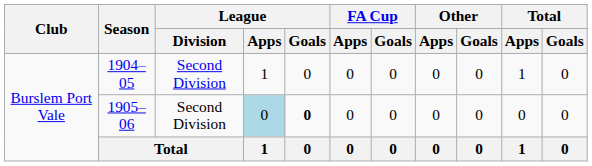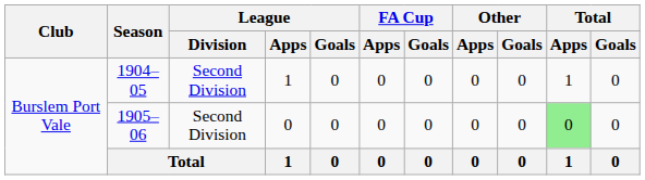1905–06 | League / Apps: lightblue background -> no background
1905–06 | League / Goals: bold -> normal
1905–06 | Total / Apps: no background -> lightgreen background
